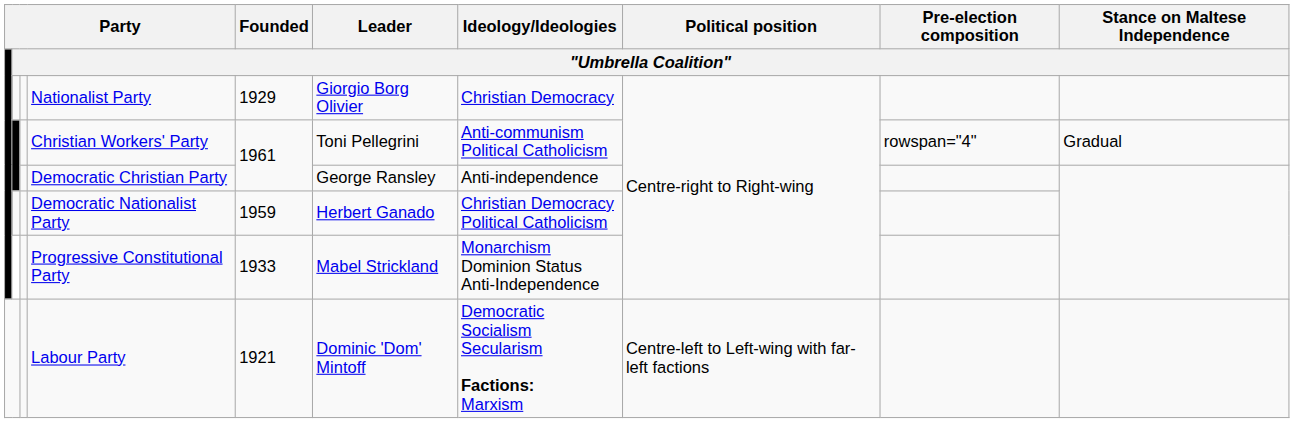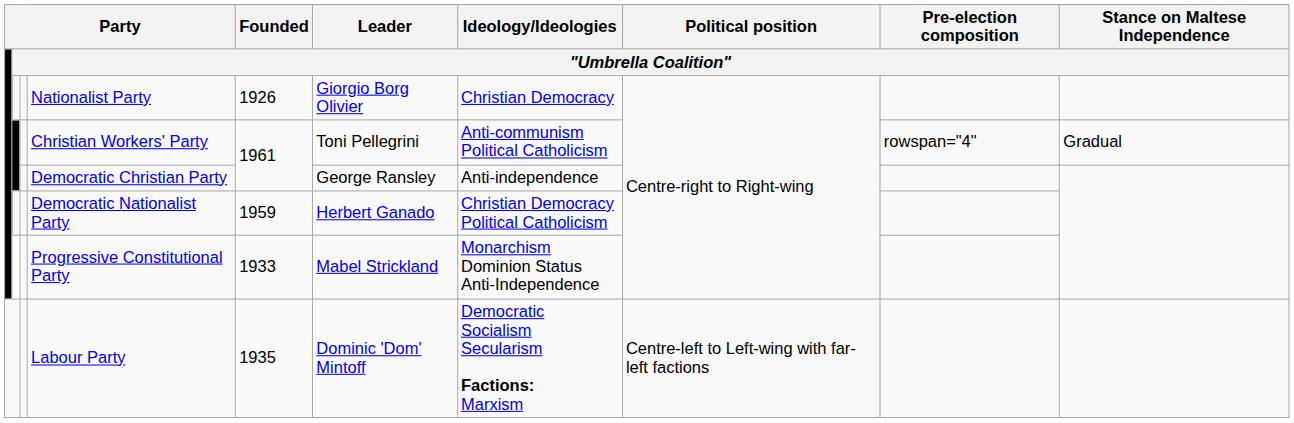Nationalist Party | Founded: 1929 -> 1926
Labour Party | Founded: 1921 -> 1935
